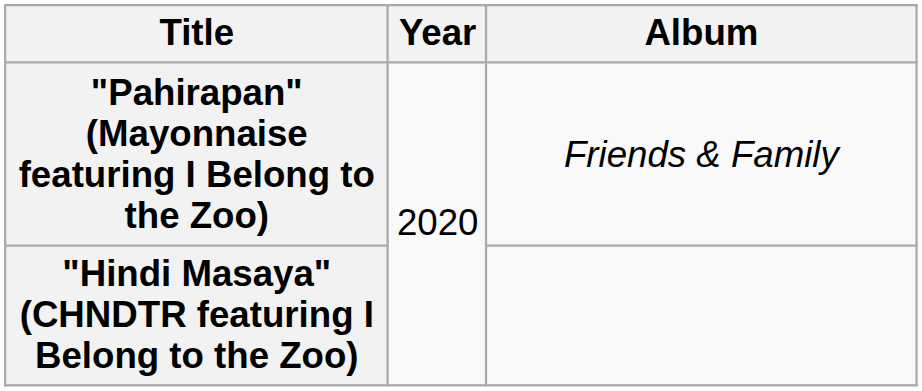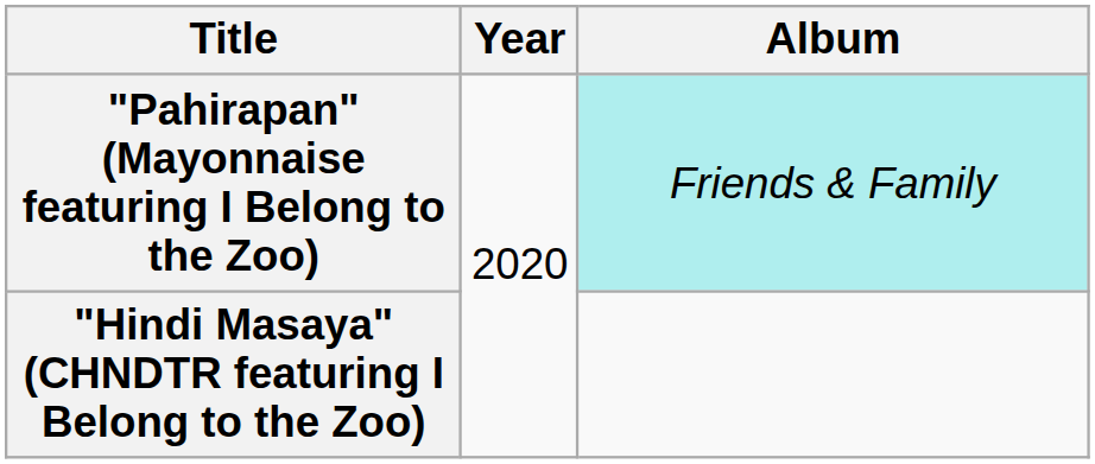"Pahirapan" (Mayonnaise featuring I Belong to the Zoo) | Album: no background -> paleturquoise background
